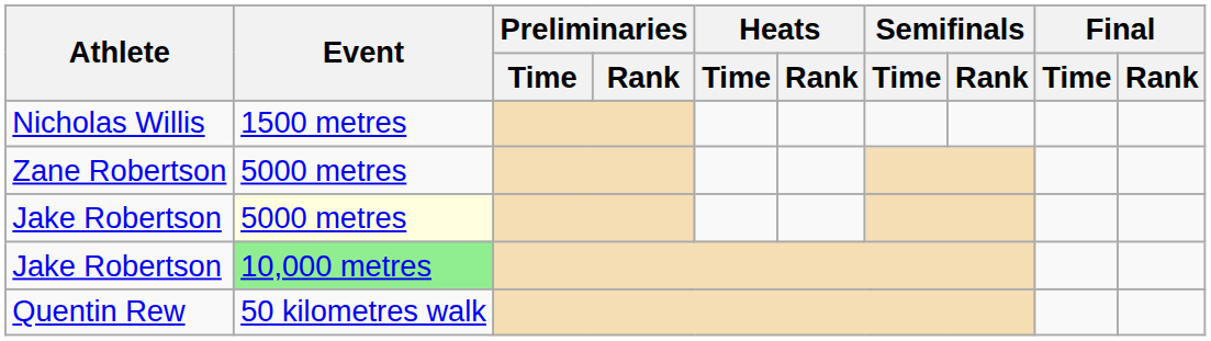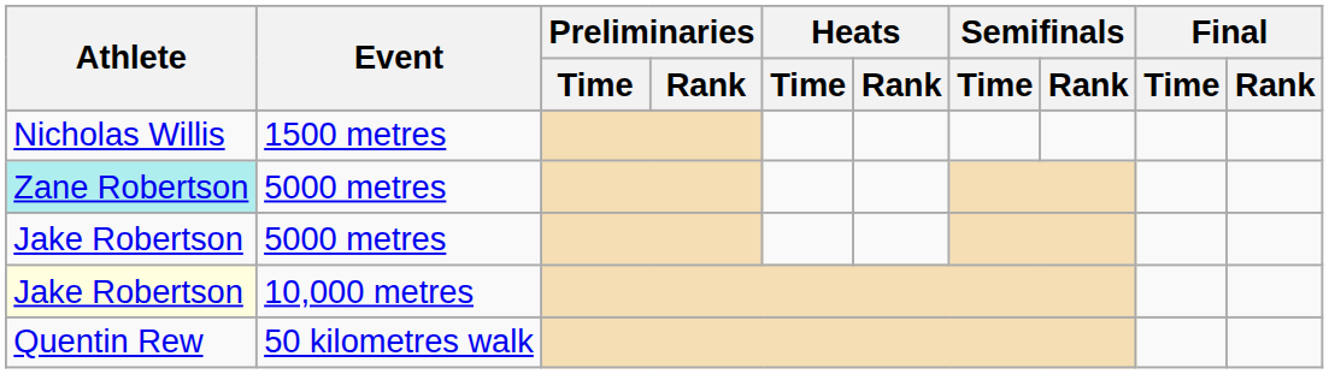Zane Robertson | Athlete: no background -> paleturquoise background
Jake Robertson / 5000 metres | Event: lightyellow background -> no background
Jake Robertson / 10,000 metres | Athlete: no background -> lightyellow background
Jake Robertson / 10,000 metres | Event: lightgreen background -> no background
